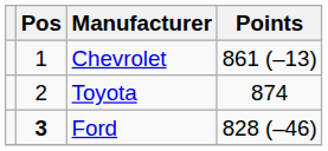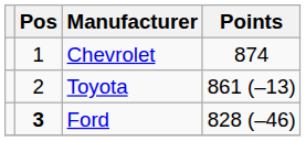Chevrolet | Points: 861 (–13) -> 874
Toyota | Points: 874 -> 861 (–13)
